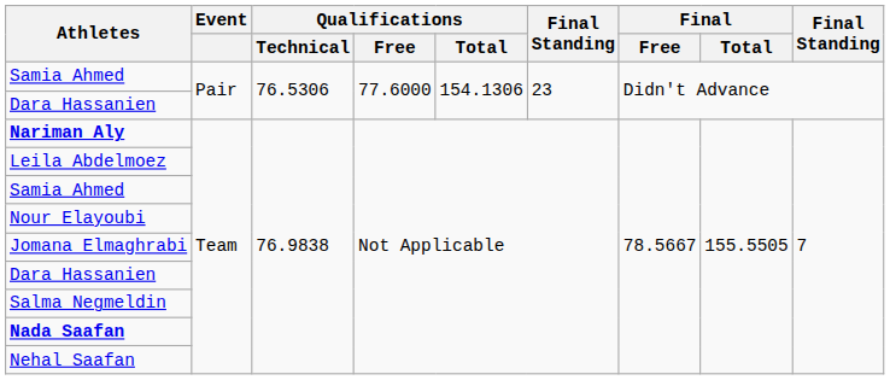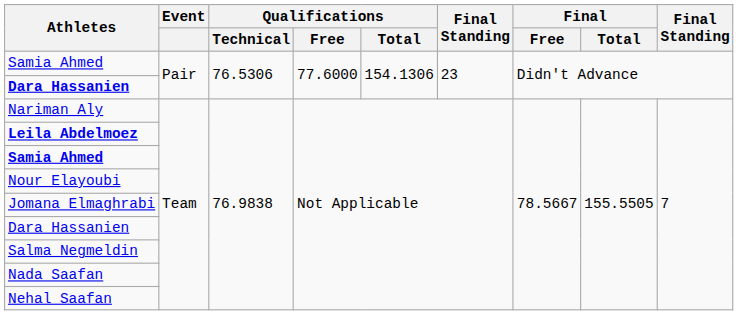Dara Hassanien / Pair | Athletes: normal -> bold
Nariman Aly | Athletes: bold -> normal
Leila Abdelmoez | Athletes: normal -> bold
Samia Ahmed / Team | Athletes: normal -> bold
Nada Saafan | Athletes: bold -> normal
